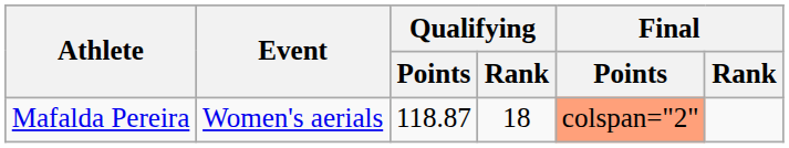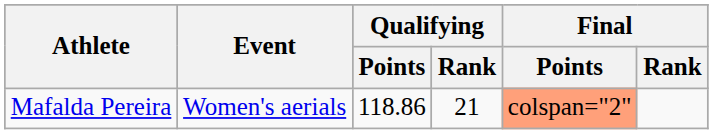Mafalda Pereira | Qualifying / Points: 118.87 -> 118.86
Mafalda Pereira | Qualifying / Rank: 18 -> 21
